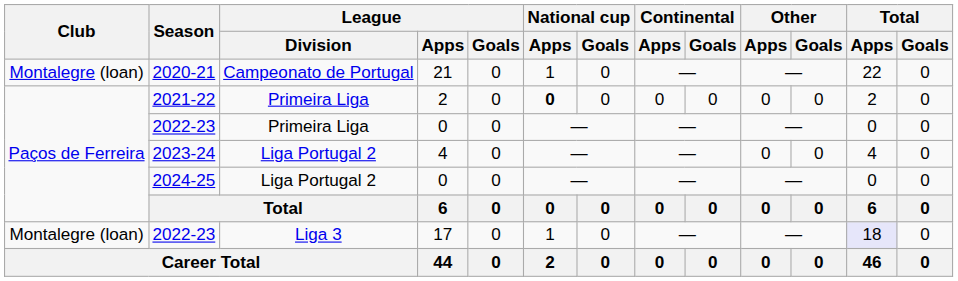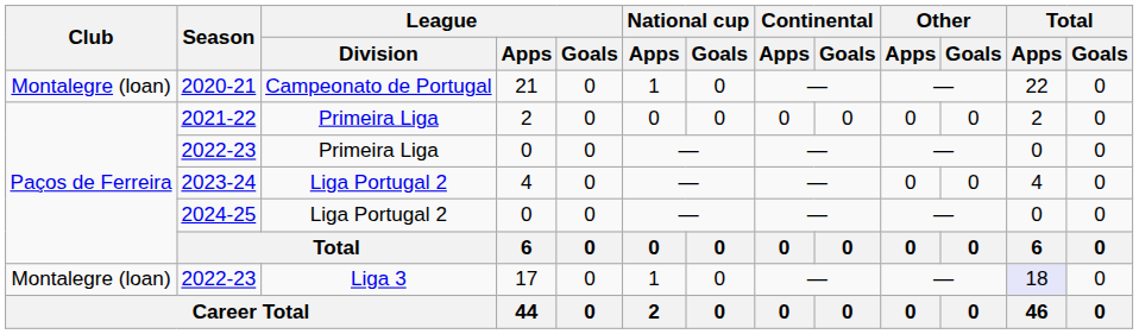2021-22 | National cup / Apps: bold -> normal
